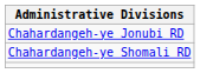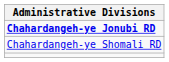row 2 | column 1: normal -> bold
